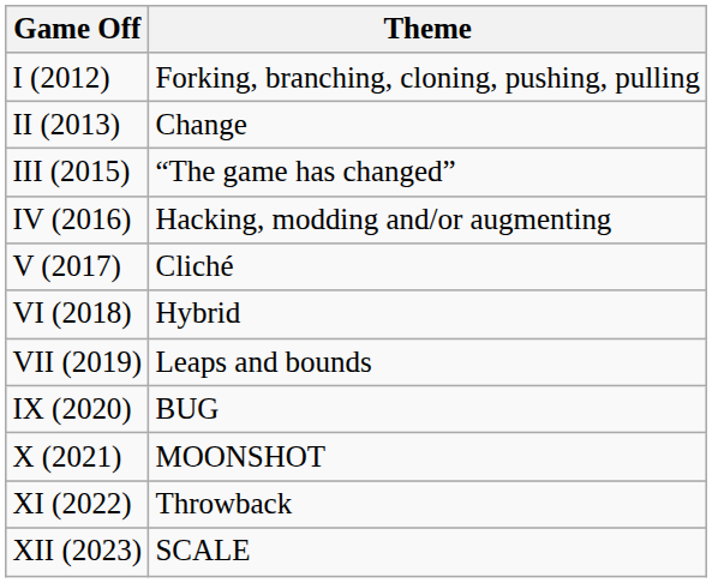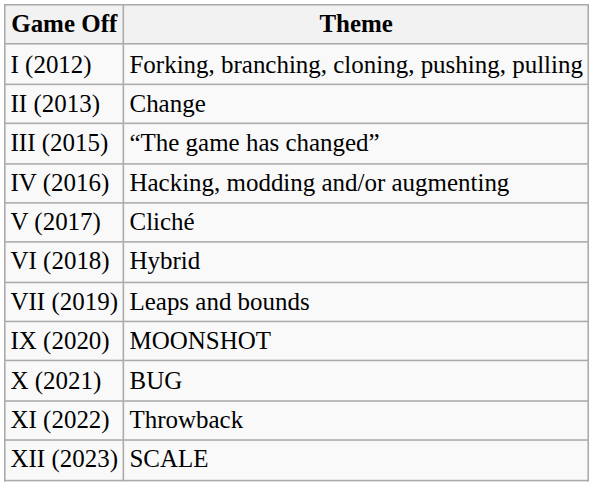IX (2020) | Theme: BUG -> MOONSHOT
X (2021) | Theme: MOONSHOT -> BUG
